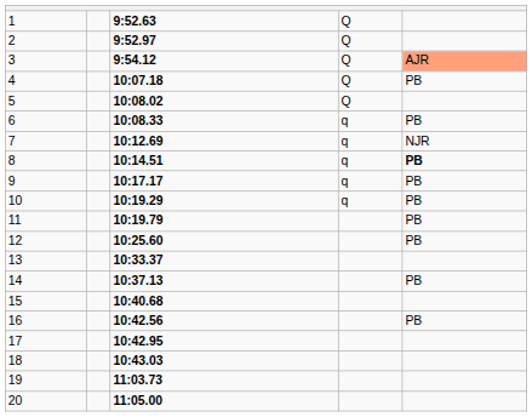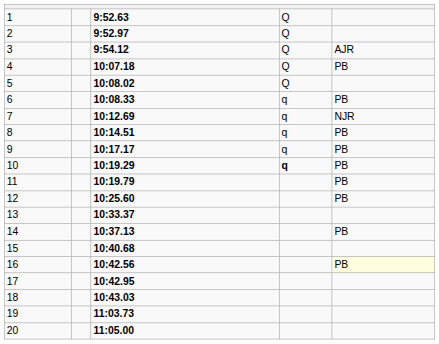3 | column 5: lightsalmon background -> no background
8 | column 5: bold -> normal
10 | column 4: normal -> bold
16 | column 5: no background -> lightyellow background
